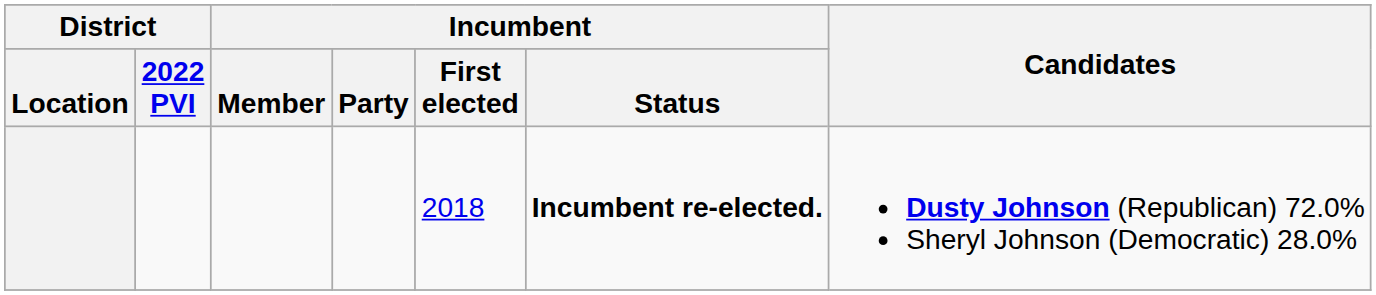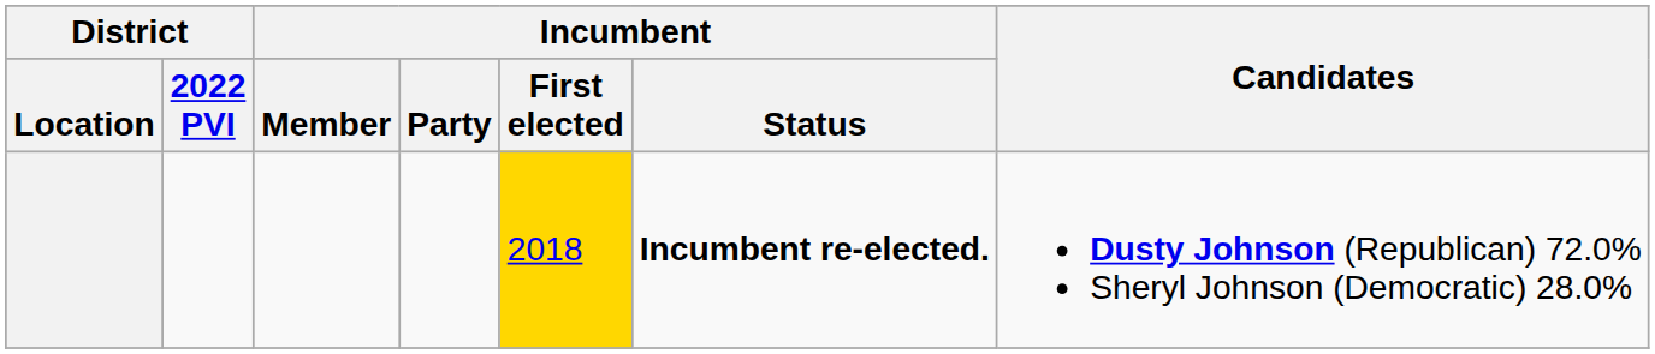row 3 | Incumbent / First elected: no background -> gold background
